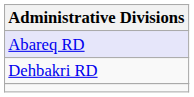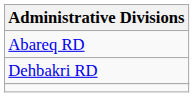row 2 | column 1: lavender background -> no background
